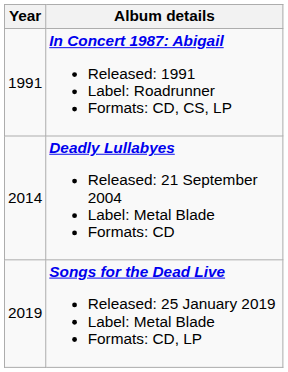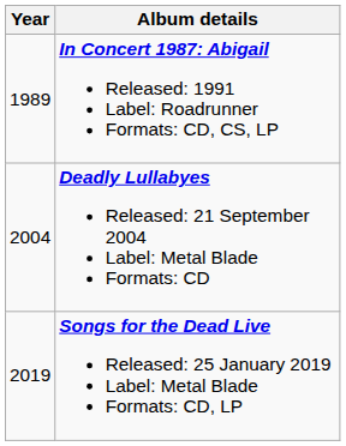row 2 | Year: 1991 -> 1989
row 3 | Year: 2014 -> 2004
